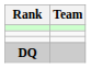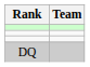row 5 | Rank: bold -> normal
